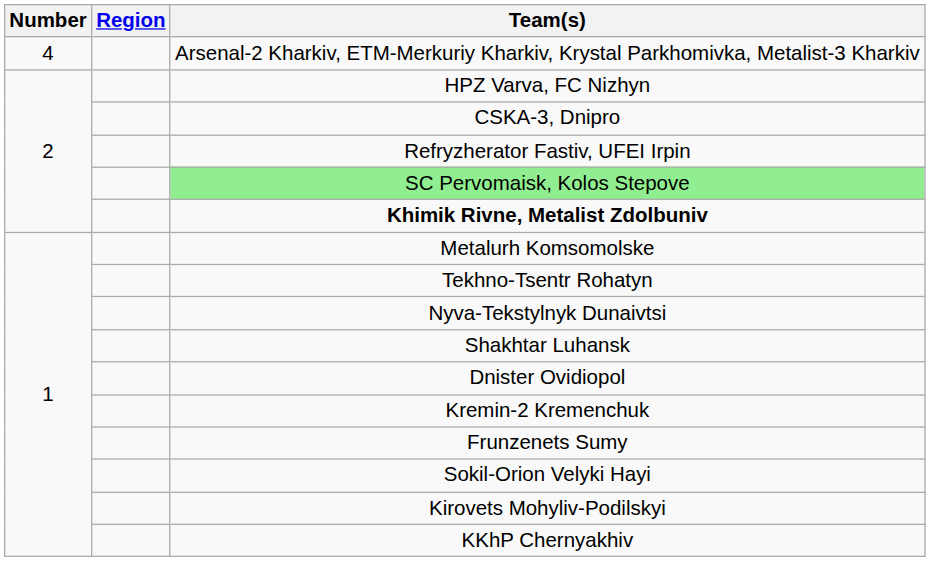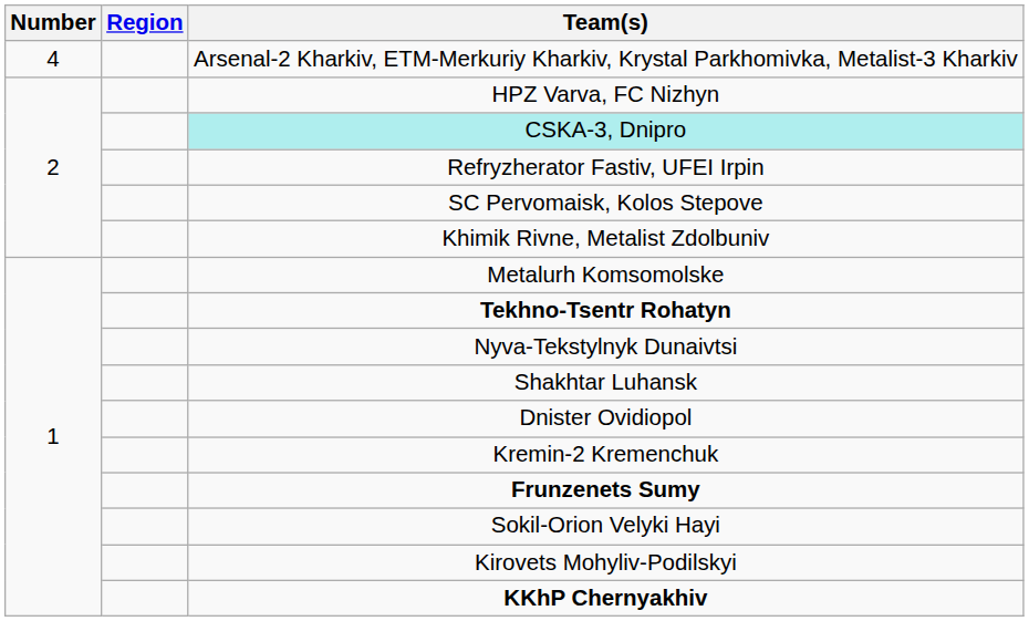CSKA-3, Dnipro | Team(s): no background -> paleturquoise background
SC Pervomaisk, Kolos Stepove | Team(s): lightgreen background -> no background
Khimik Rivne, Metalist Zdolbuniv | Team(s): bold -> normal
Tekhno-Tsentr Rohatyn | Team(s): normal -> bold
Frunzenets Sumy | Team(s): normal -> bold
KKhP Chernyakhiv | Team(s): normal -> bold
